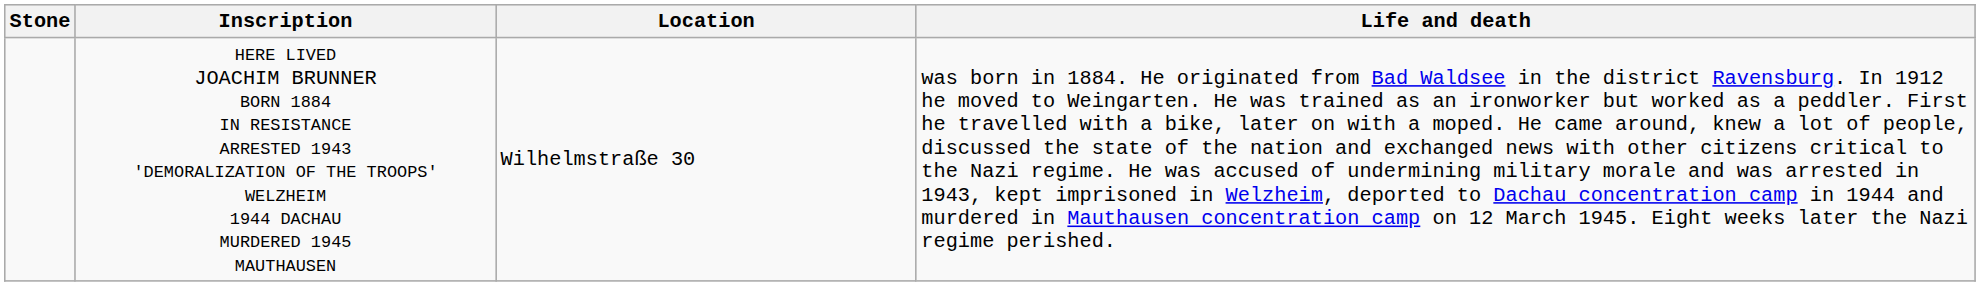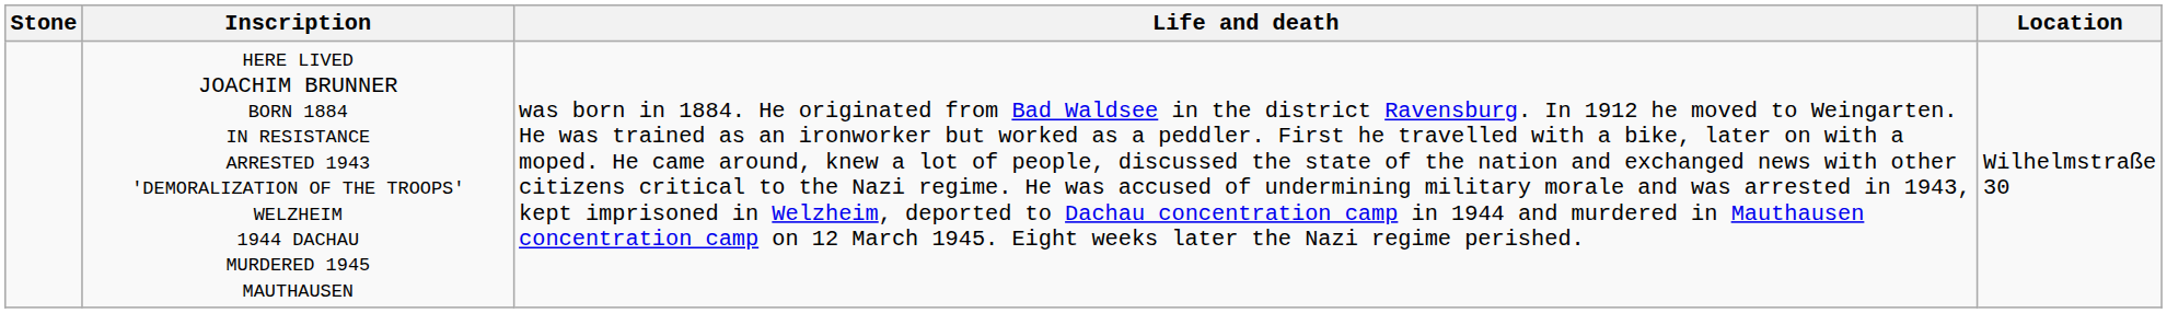columns swapped: Location <-> Life and death
